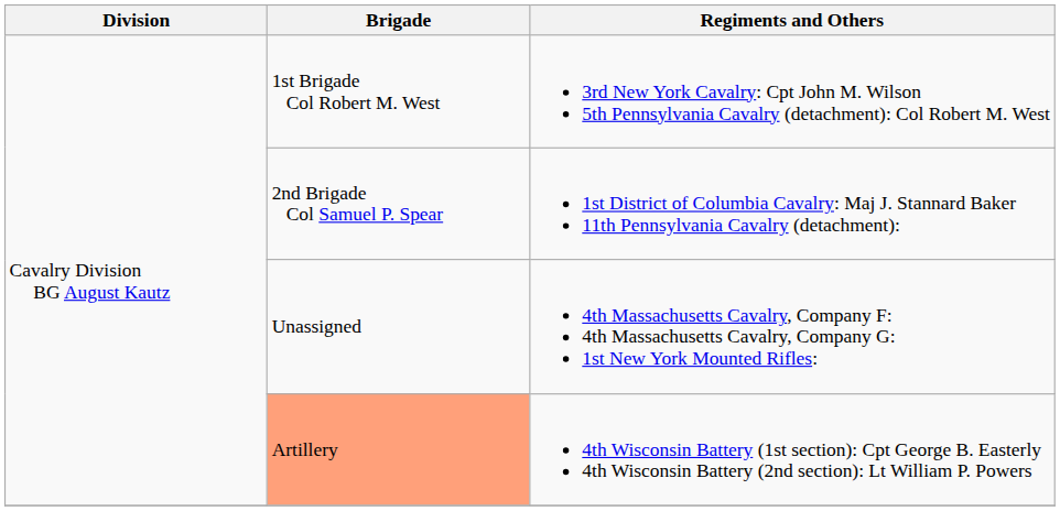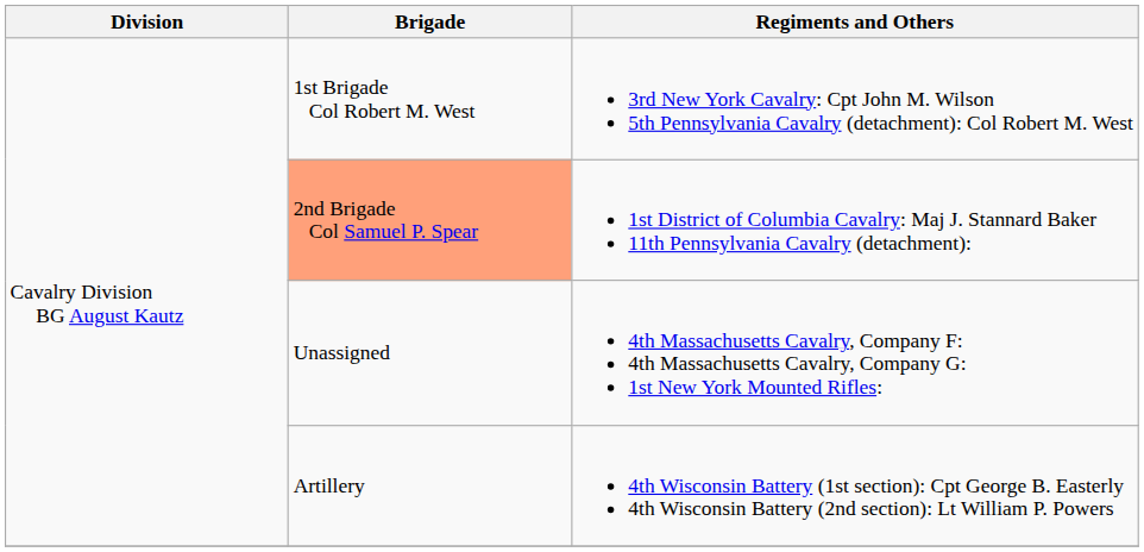2nd Brigade Col Samuel P. Spear | Brigade: no background -> lightsalmon background
Artillery | Brigade: lightsalmon background -> no background
